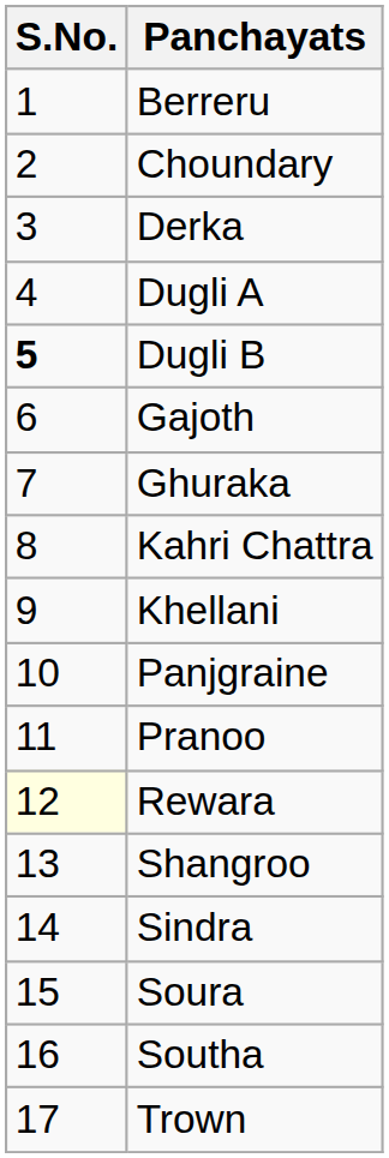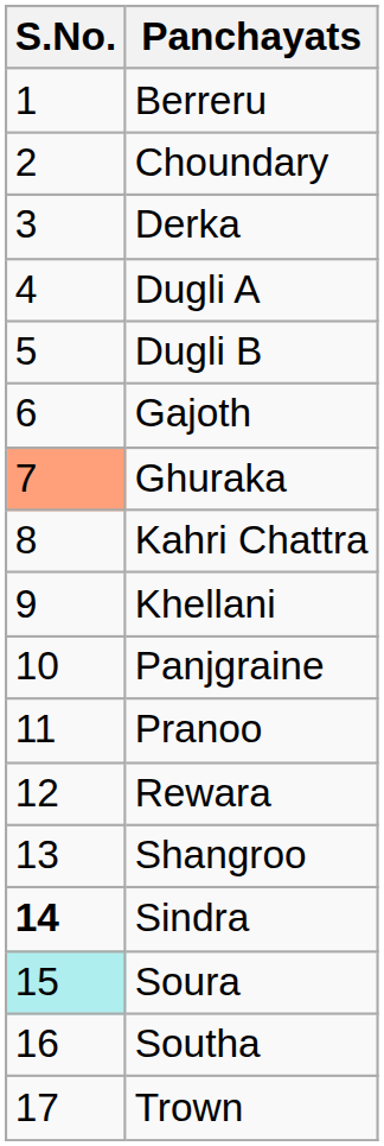Dugli B | S.No.: bold -> normal
Ghuraka | S.No.: no background -> lightsalmon background
Rewara | S.No.: lightyellow background -> no background
Sindra | S.No.: normal -> bold
Soura | S.No.: no background -> paleturquoise background
